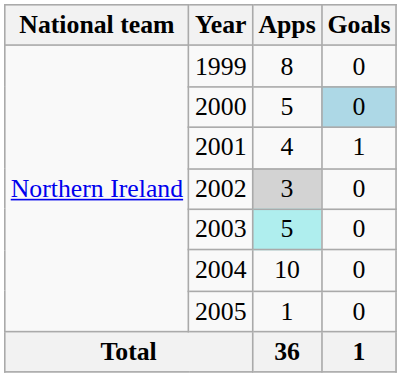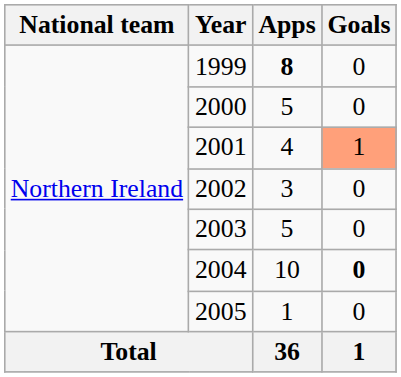1999 | Apps: normal -> bold
2000 | Goals: lightblue background -> no background
2001 | Goals: no background -> lightsalmon background
2002 | Apps: lightgrey background -> no background
2003 | Apps: paleturquoise background -> no background
2004 | Goals: normal -> bold
